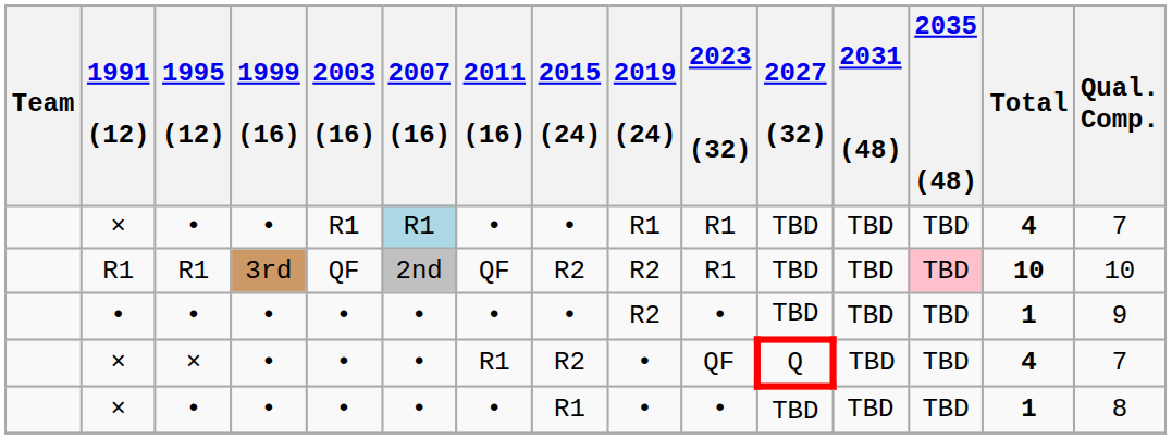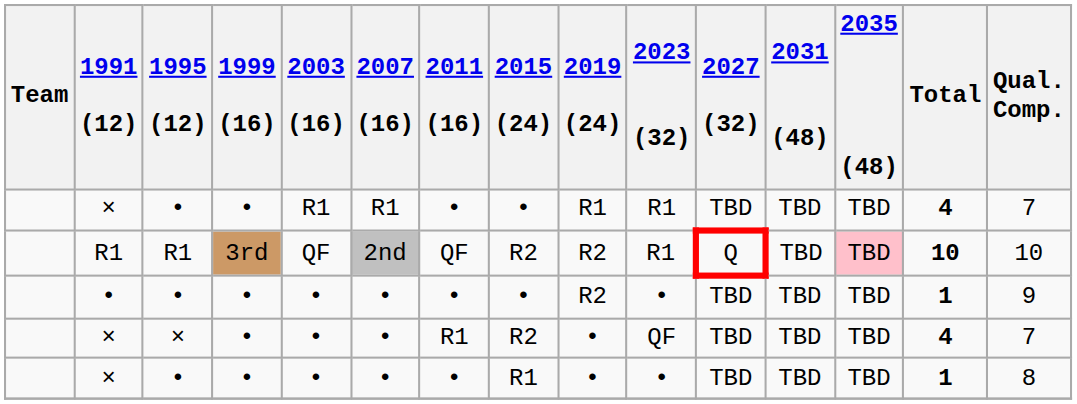row 2 | 2007 (16): lightblue background -> no background
row 3 | 2027 (32): TBD -> Q
row 5 | 2027 (32): Q -> TBD
